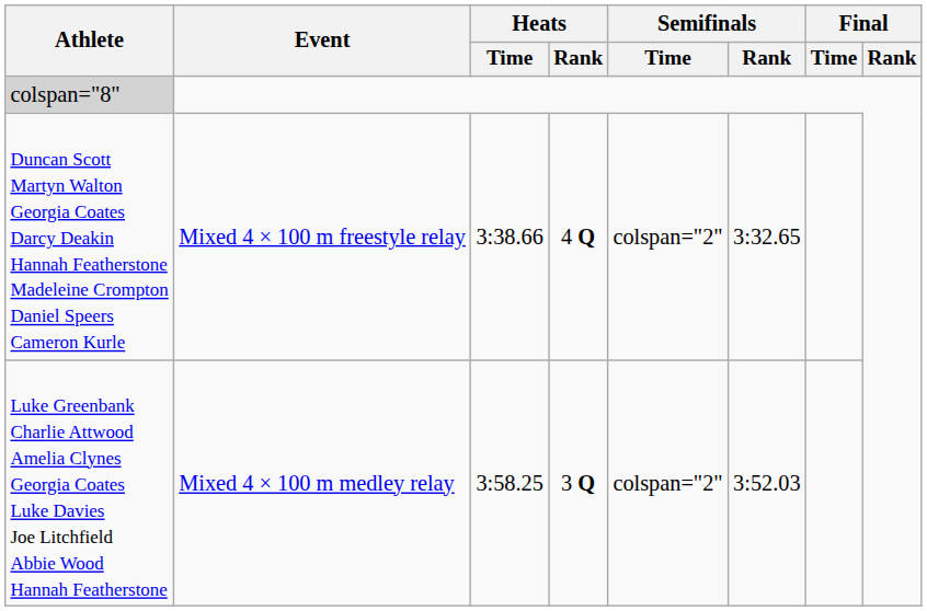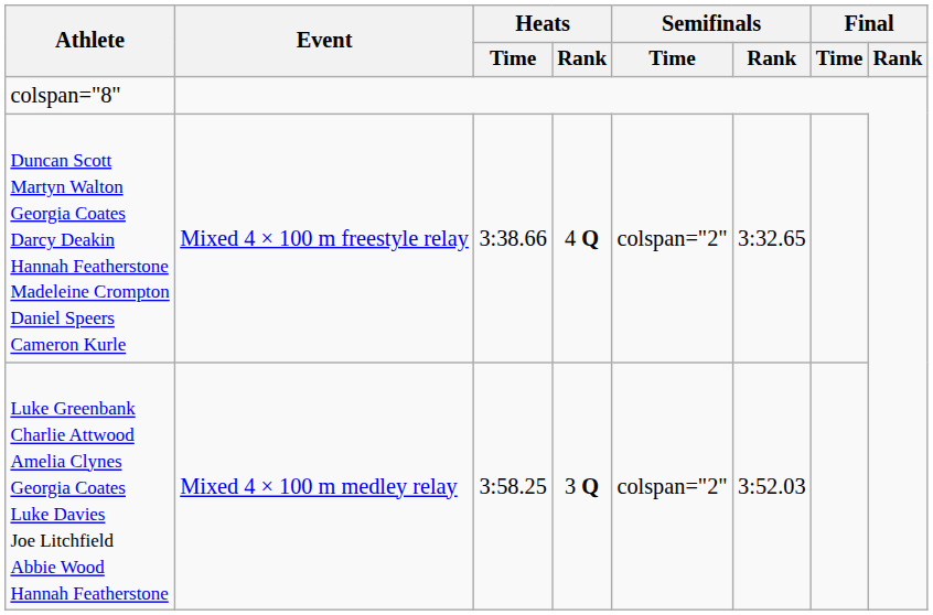colspan="8" | Athlete: lightgrey background -> no background
